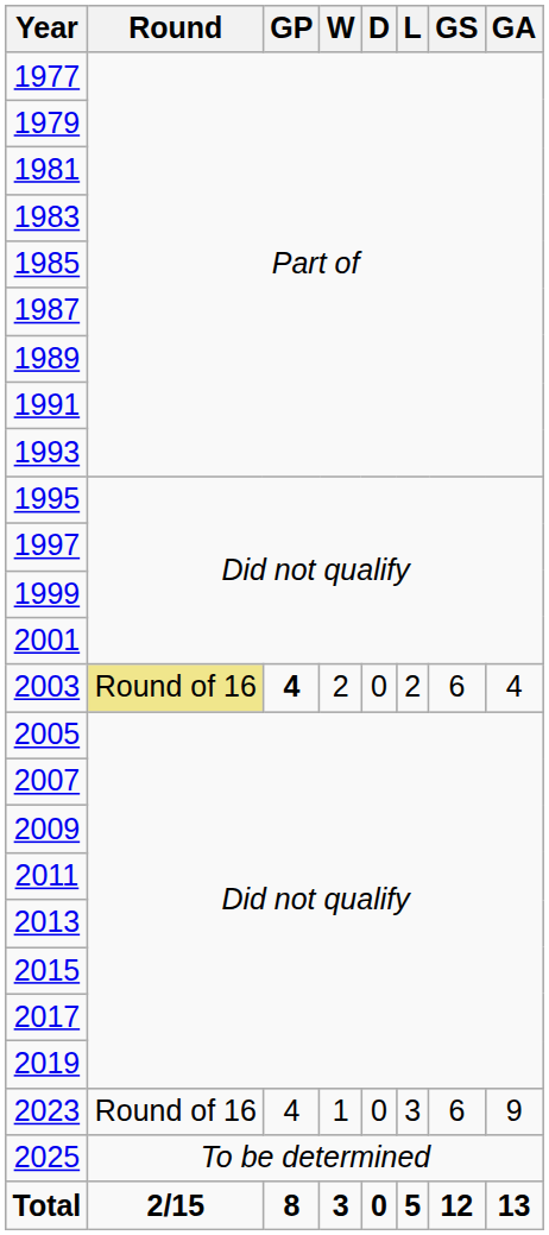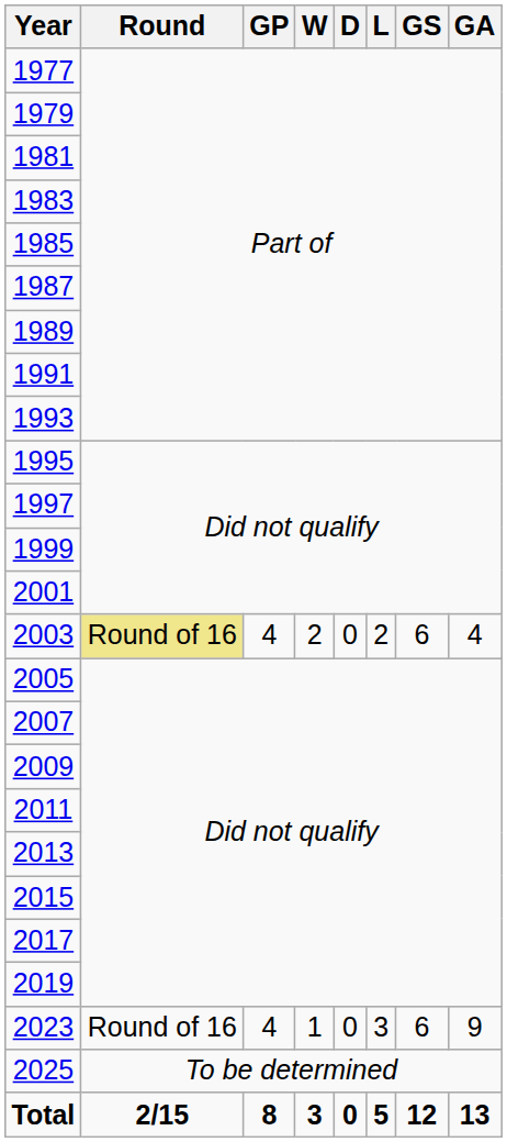2003 | GP: bold -> normal
